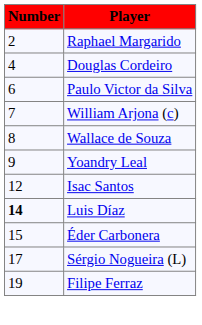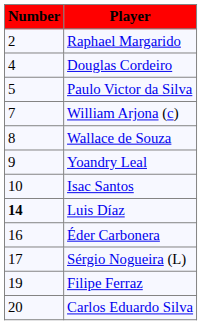Paulo Victor da Silva | Number: 6 -> 5
Isac Santos | Number: 12 -> 10
Éder Carbonera | Number: 15 -> 16
+ row: 20 | Carlos Eduardo Silva
